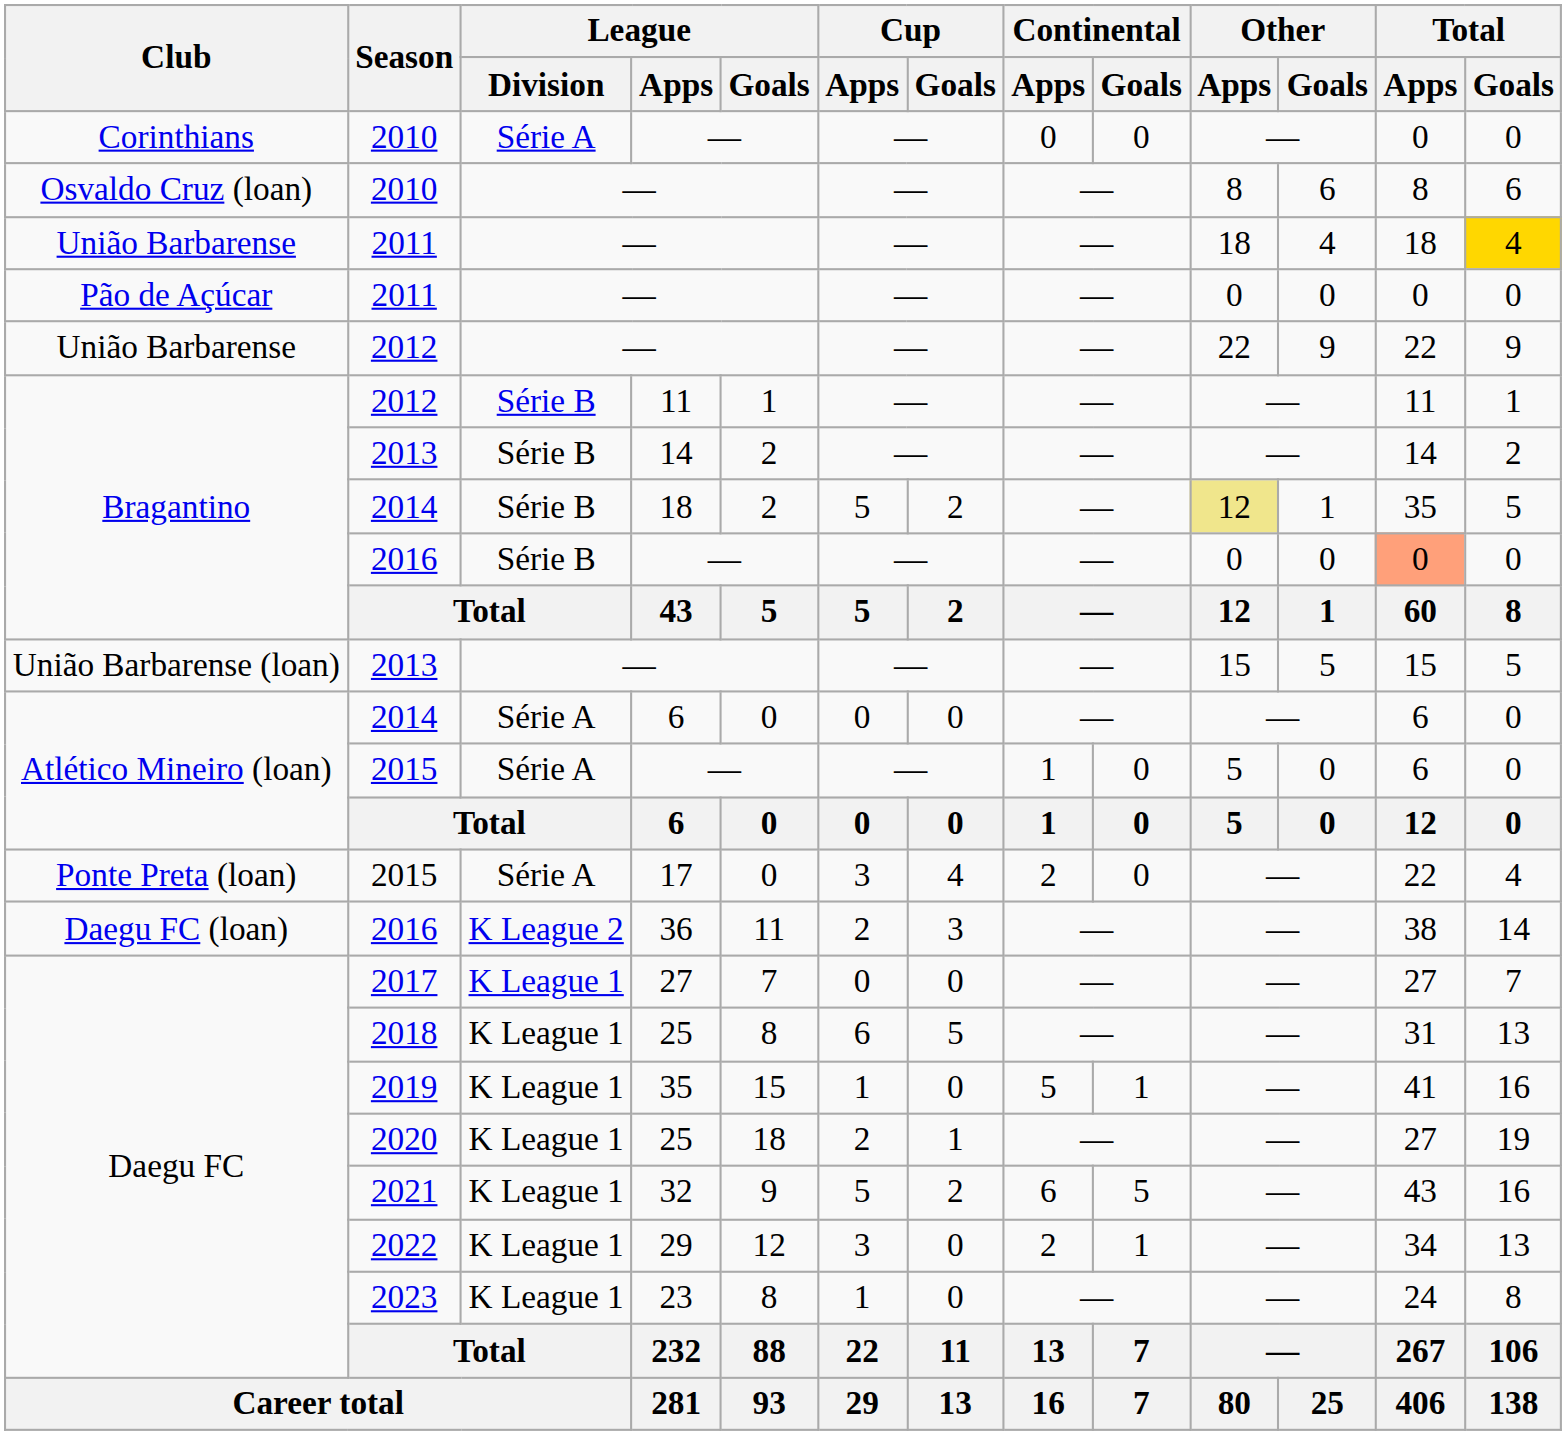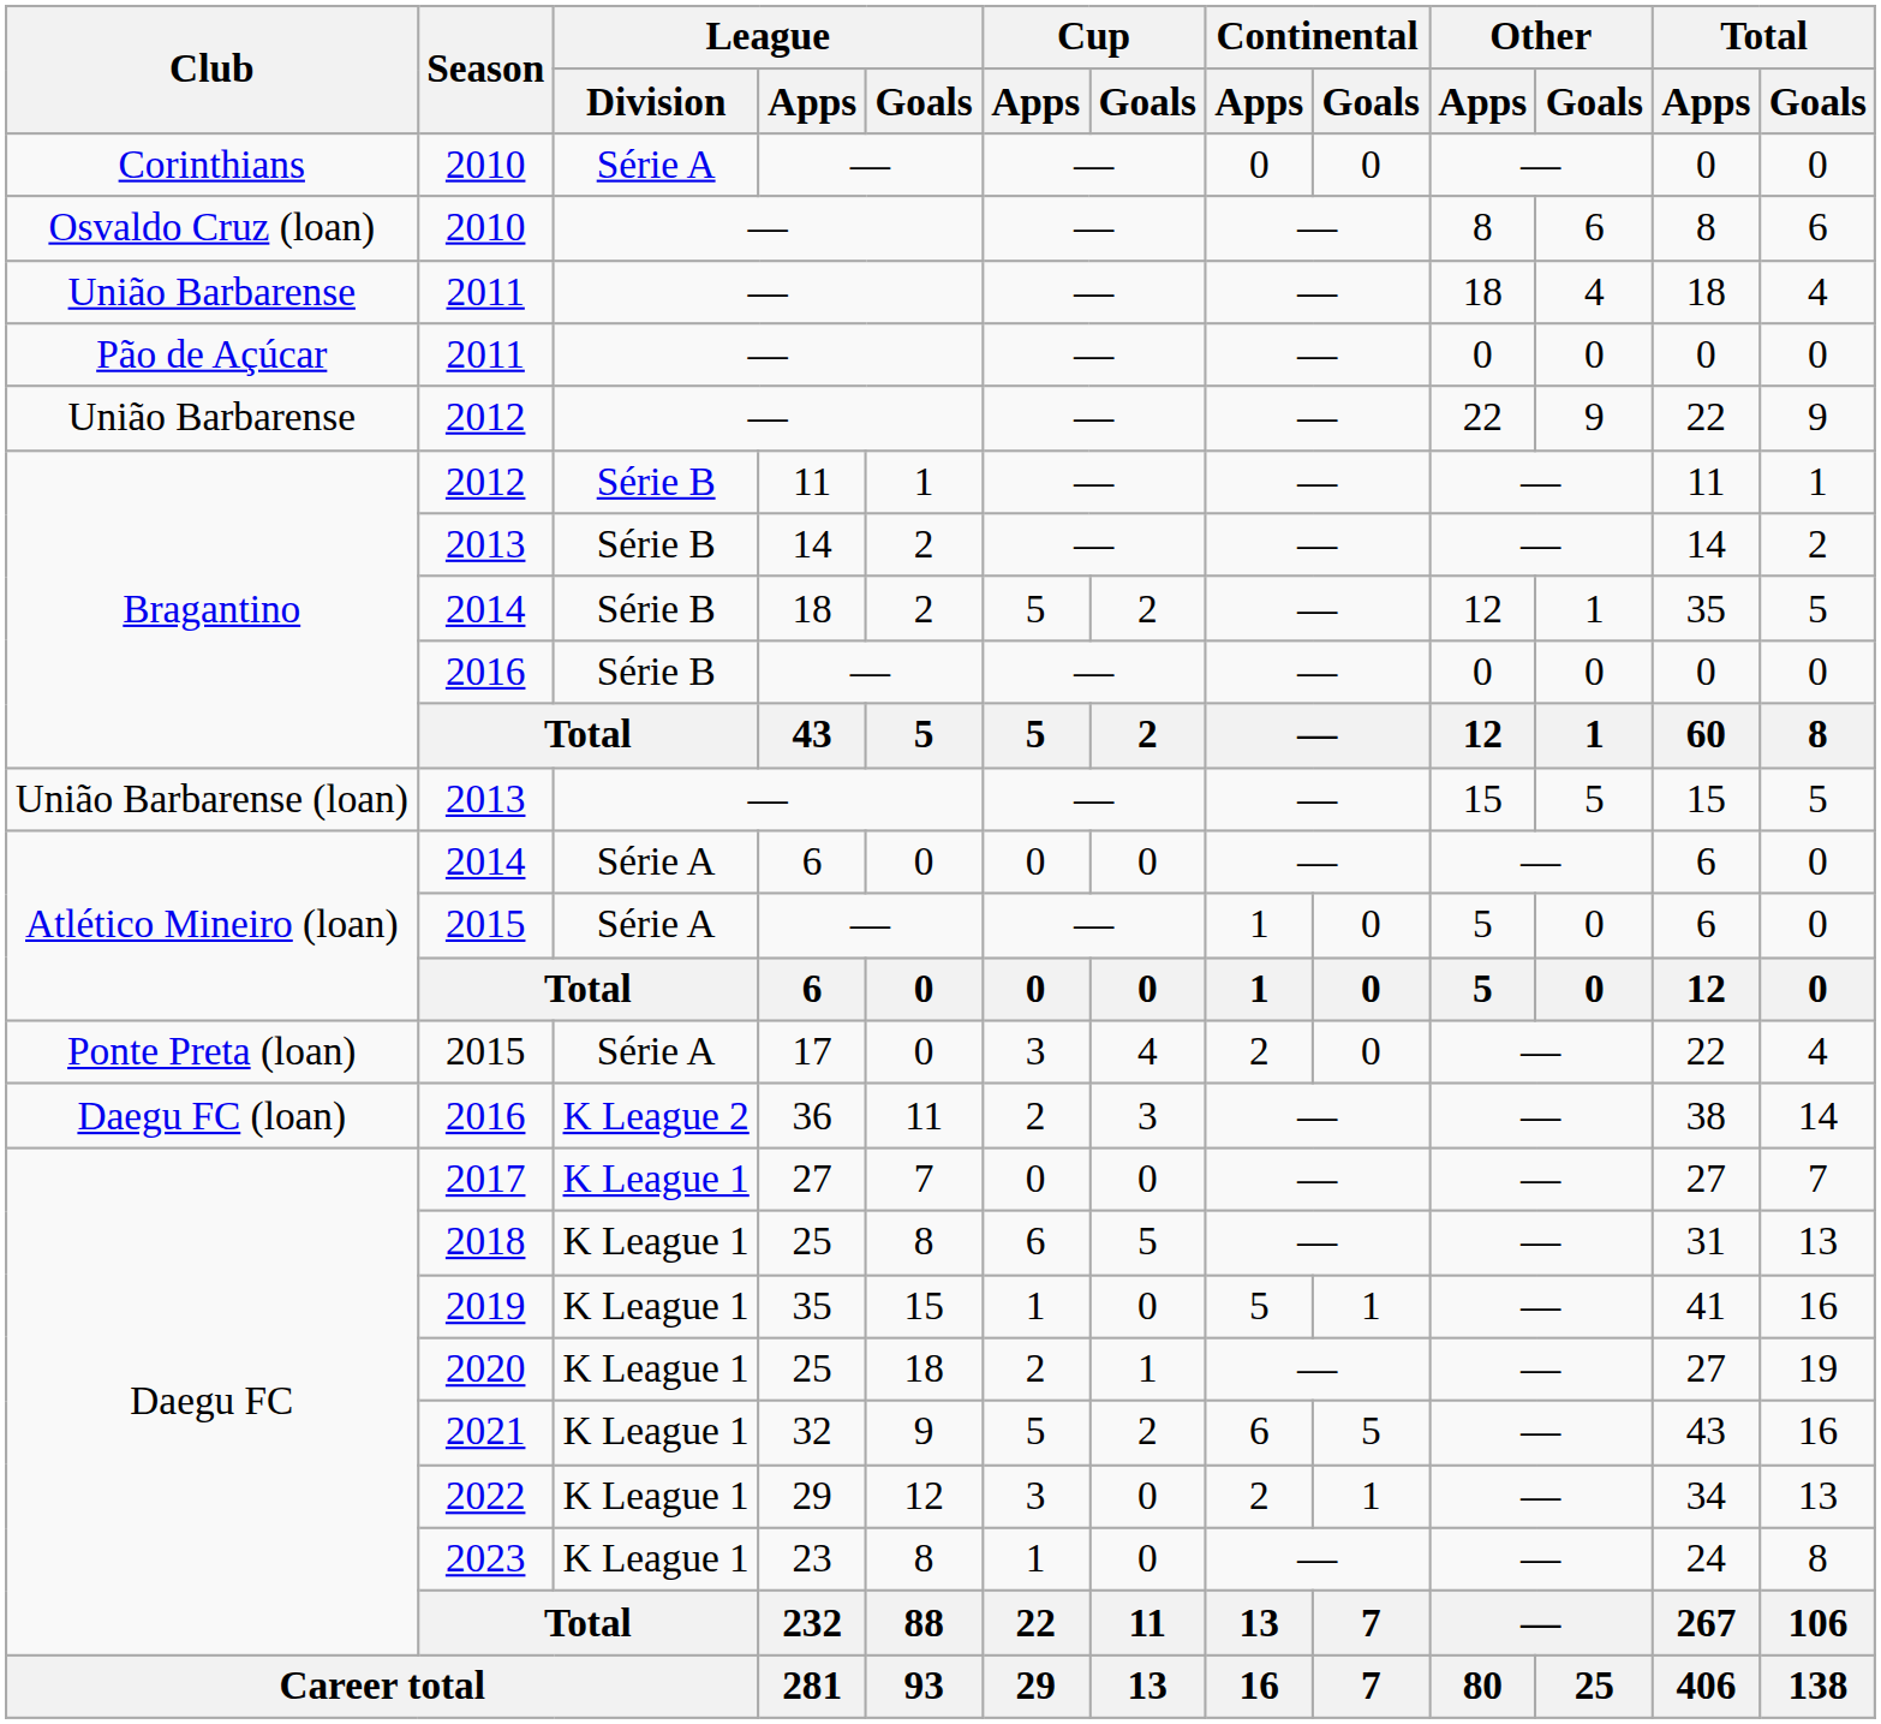União Barbarense / 2011 | Total / Goals: gold background -> no background
Bragantino / 2014 | Other / Apps: khaki background -> no background
Bragantino / 2016 | Total / Apps: lightsalmon background -> no background
